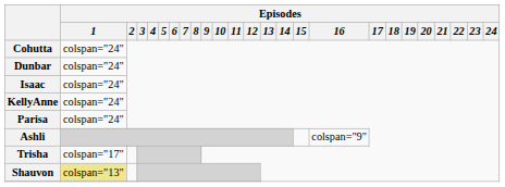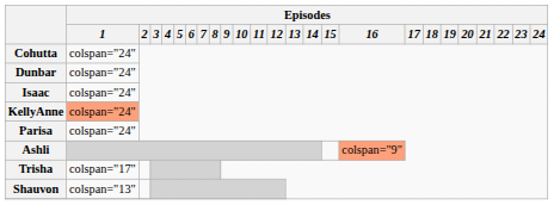KellyAnne | Episodes / 1: no background -> lightsalmon background
Ashli | Episodes / 16: no background -> lightsalmon background
Shauvon | Episodes / 1: khaki background -> no background
